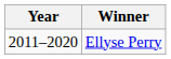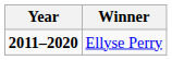Ellyse Perry | Year: normal -> bold
